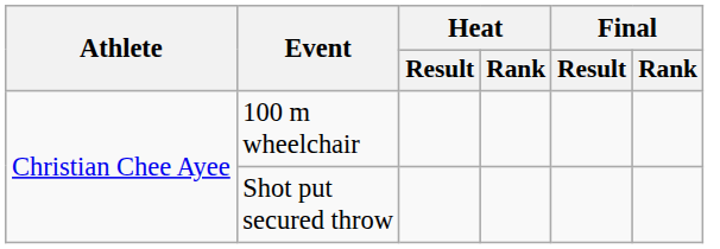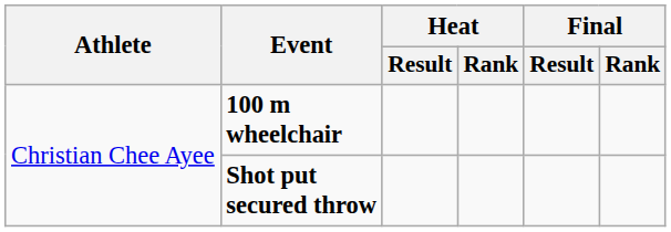100 m wheelchair | Event: normal -> bold
Shot put secured throw | Event: normal -> bold
